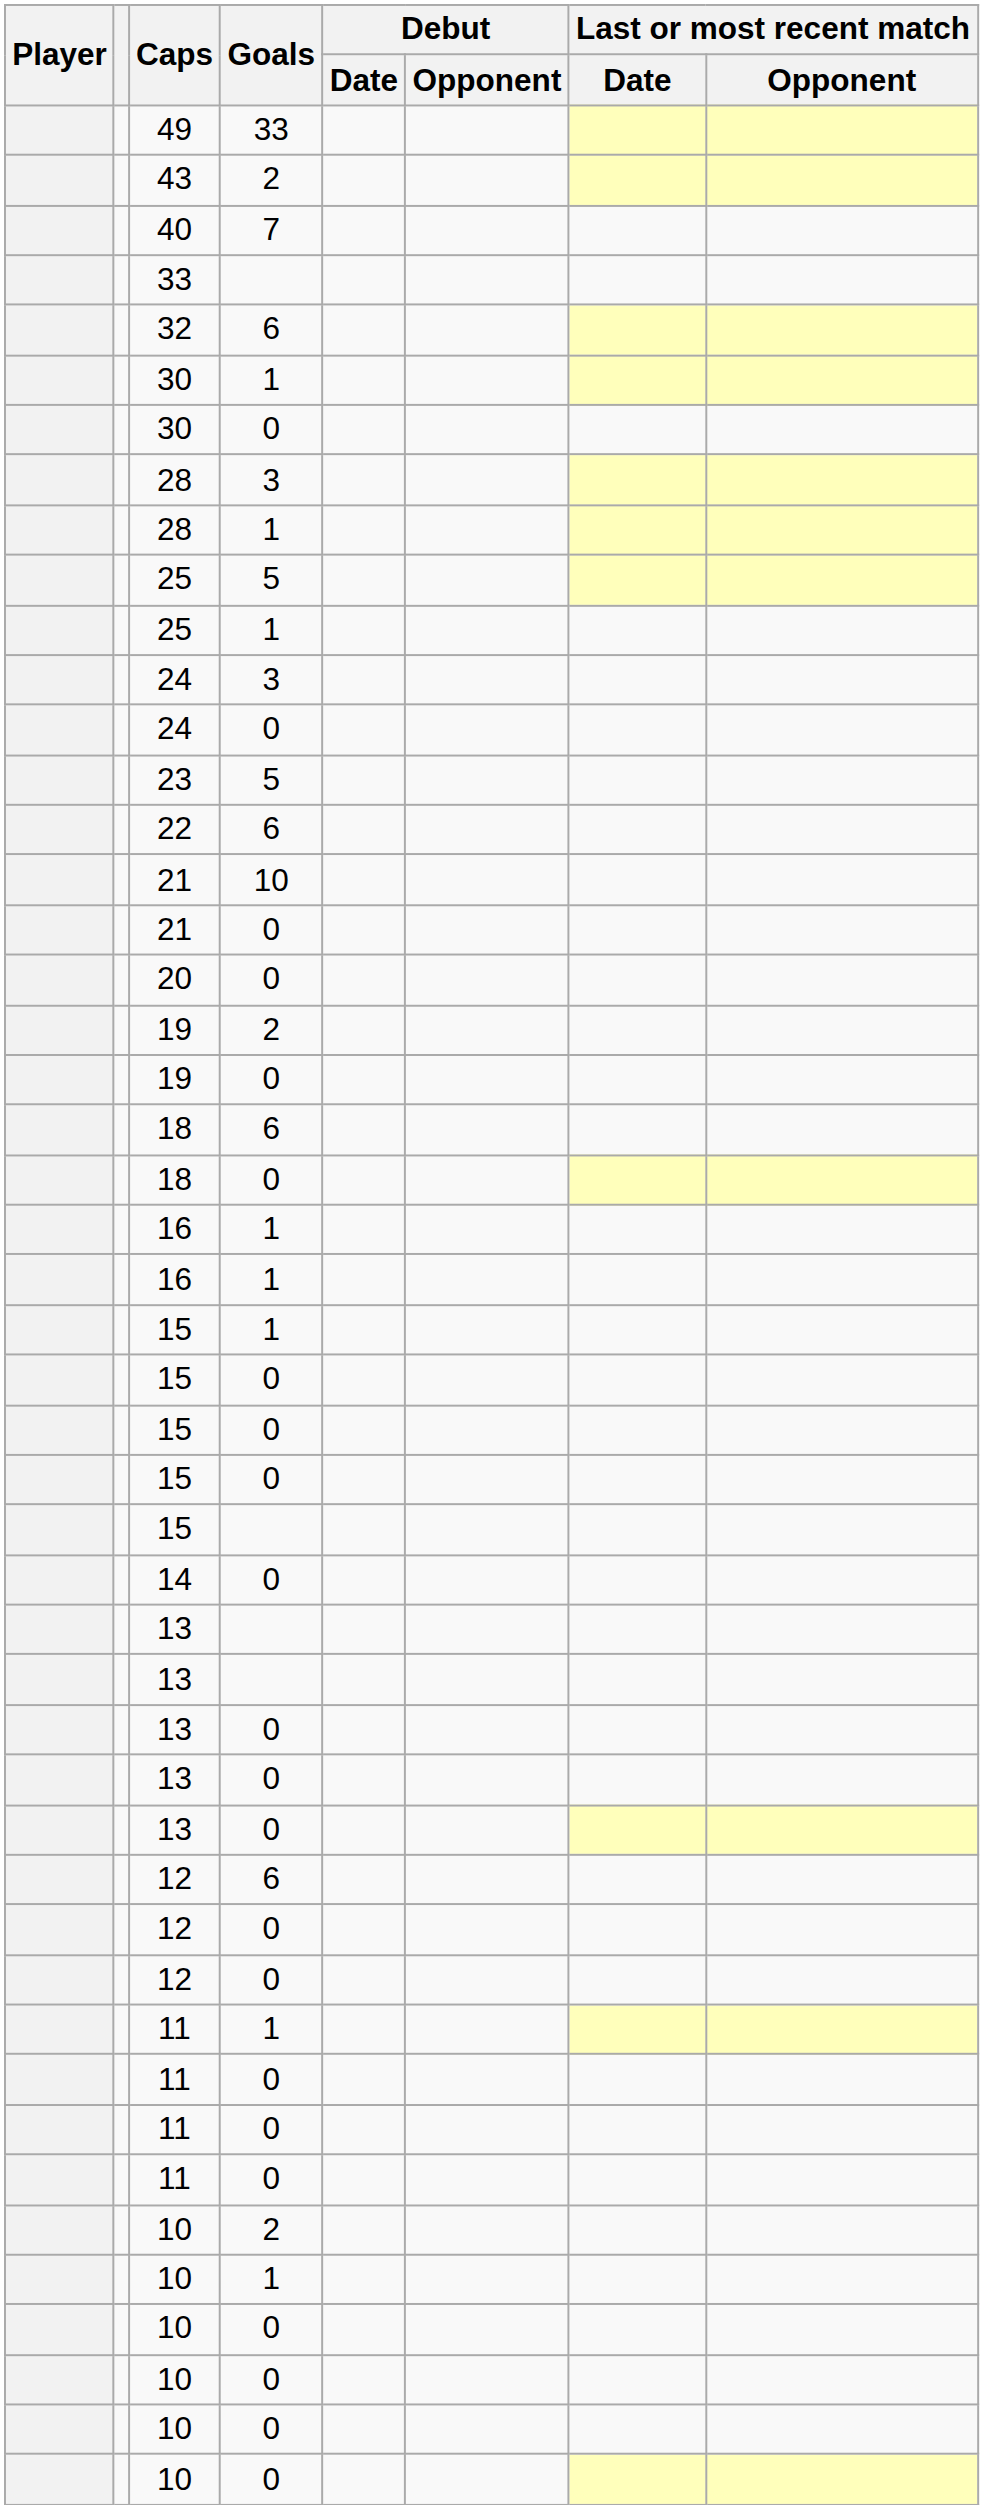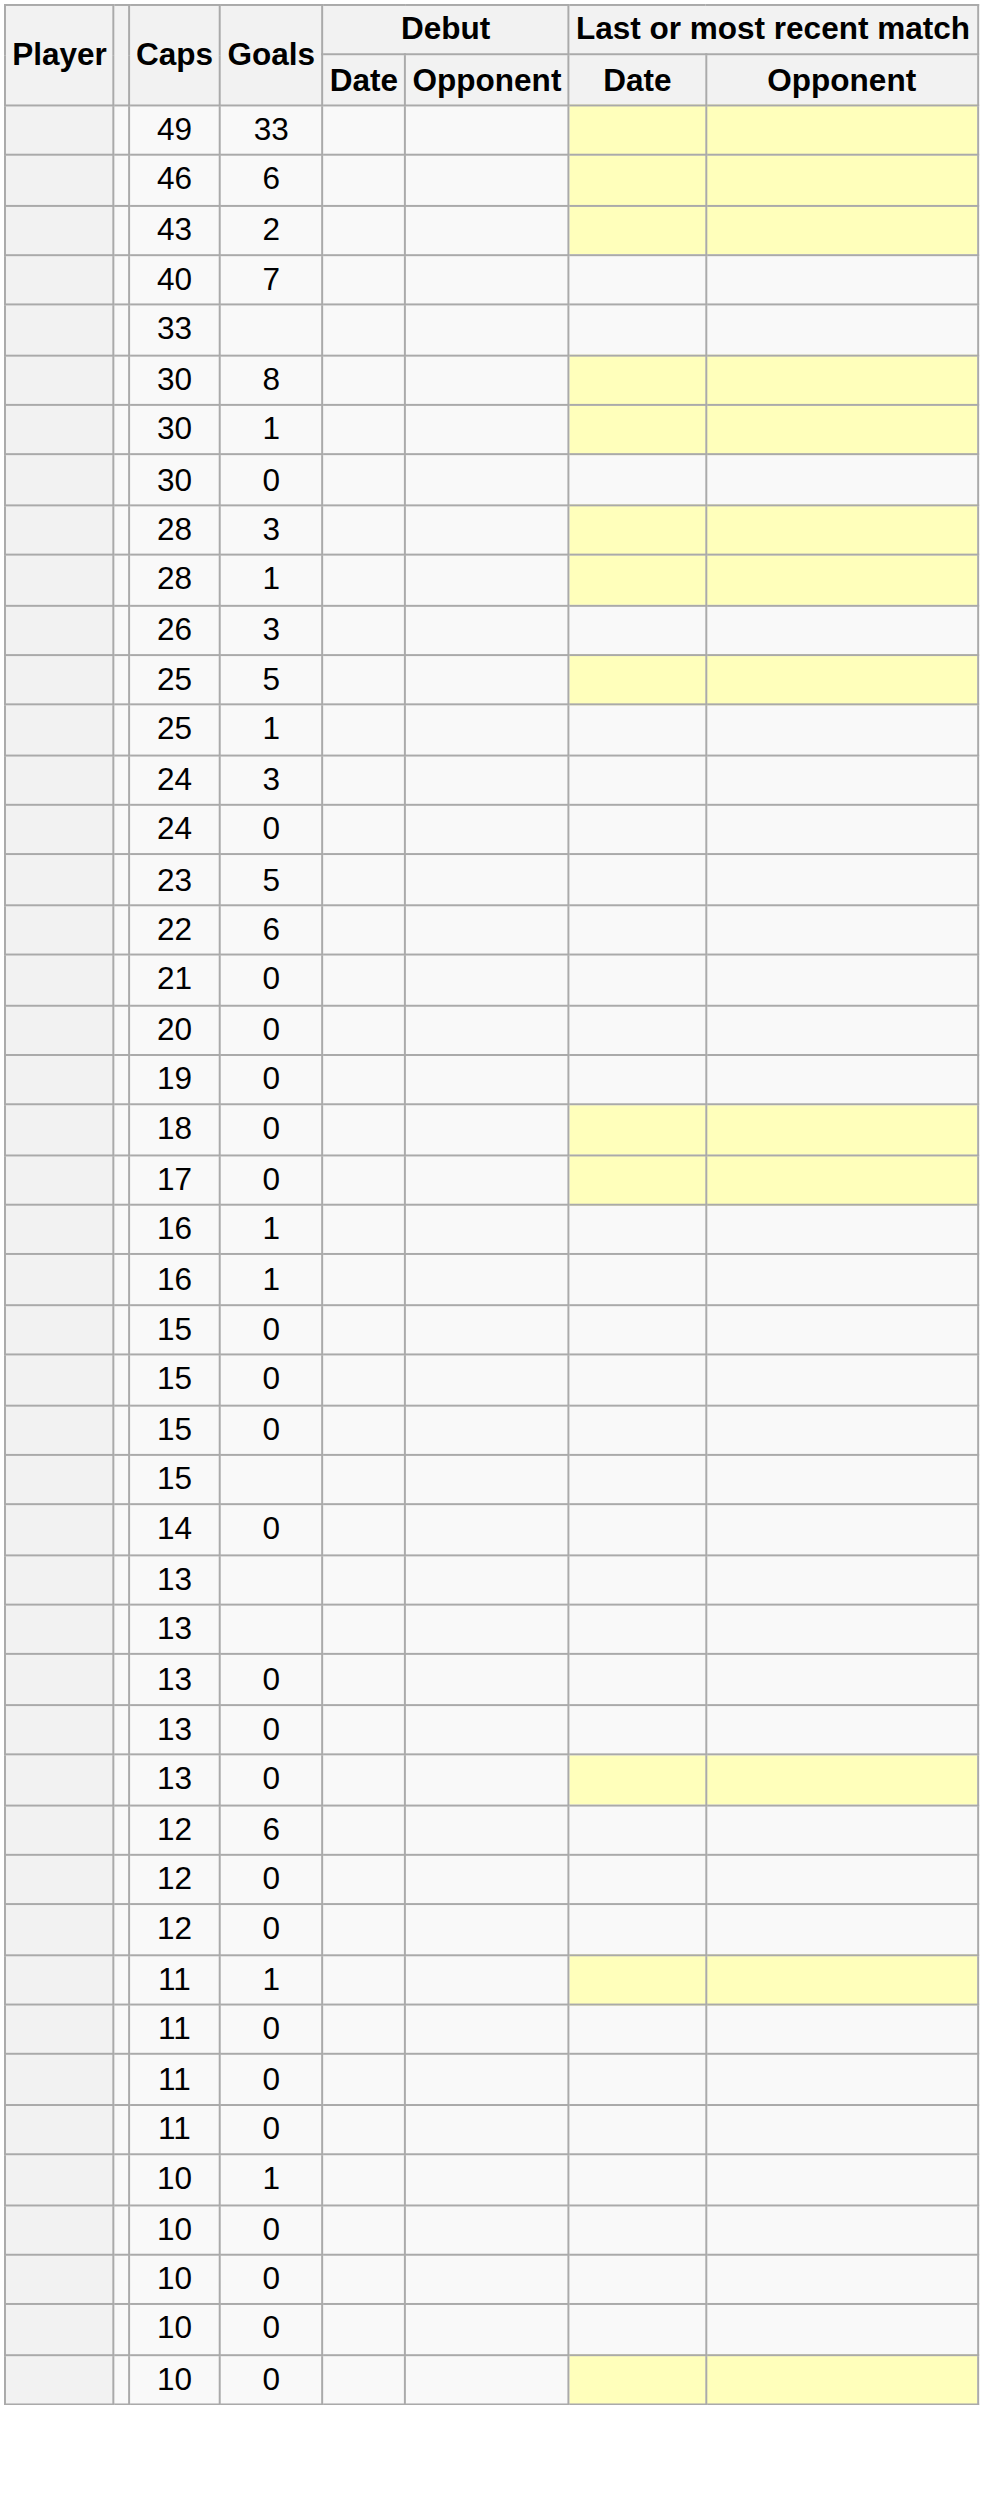+ row: 46 | 6
- row: 32 | 6
+ row: 30 | 8
+ row: 26 | 3
- row: 21 | 10
- row: 19 | 2
- row: 18 | 6
+ row: 17 | 0
- row: 15 | 1
- row: 10 | 2
